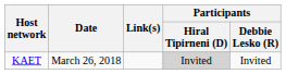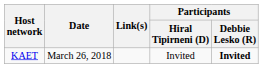KAET | Participants / Hiral Tipirneni (D): lightgrey background -> no background
KAET | Participants / Debbie Lesko (R): normal -> bold
